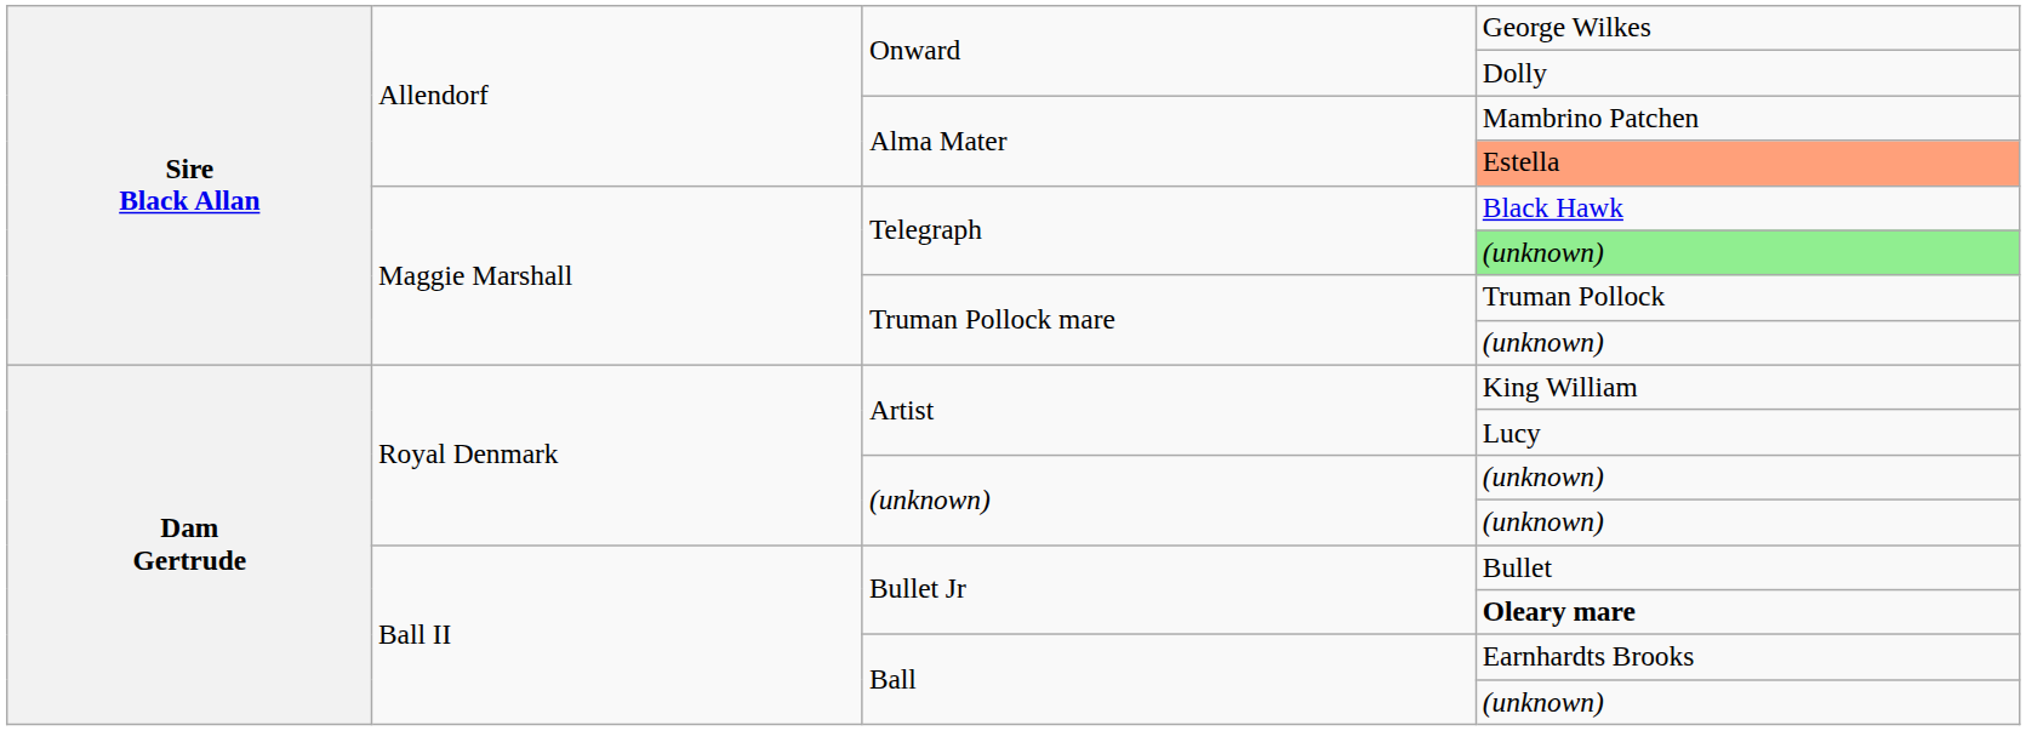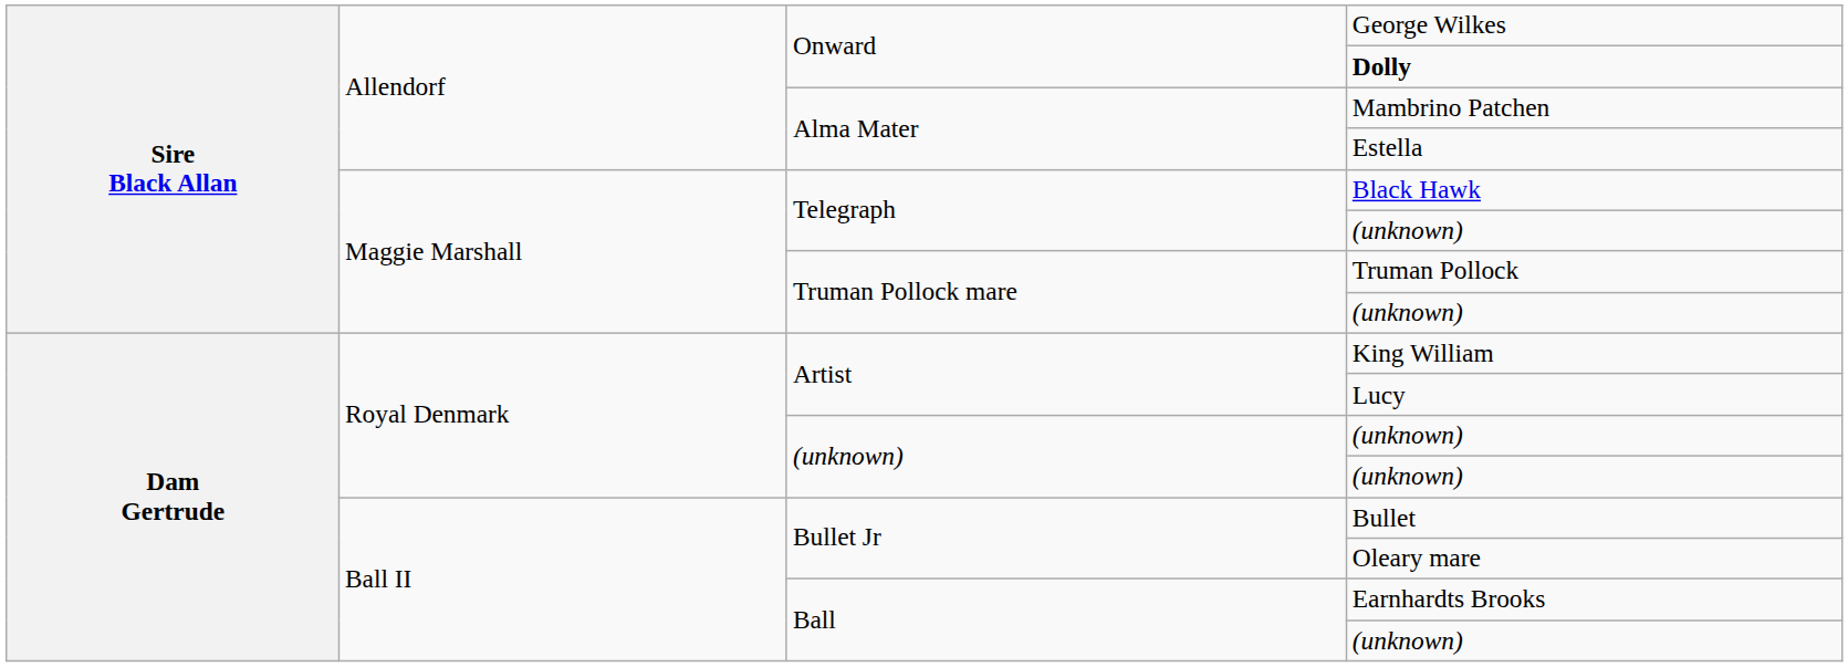Dolly | column 4: normal -> bold
Estella | column 4: lightsalmon background -> no background
Telegraph / (unknown) | column 4: lightgreen background -> no background
Oleary mare | column 4: bold -> normal
